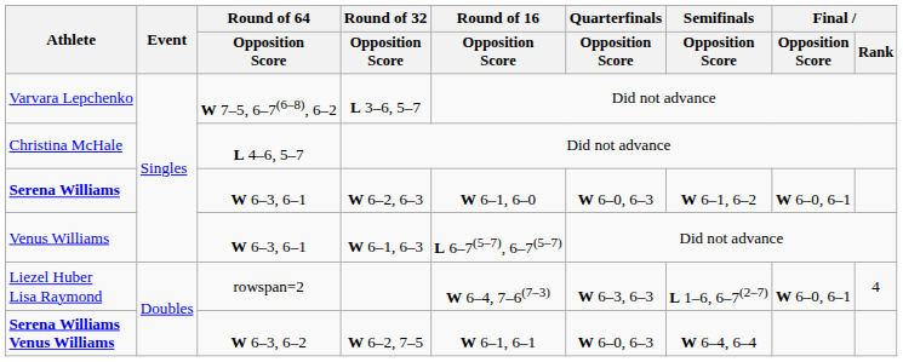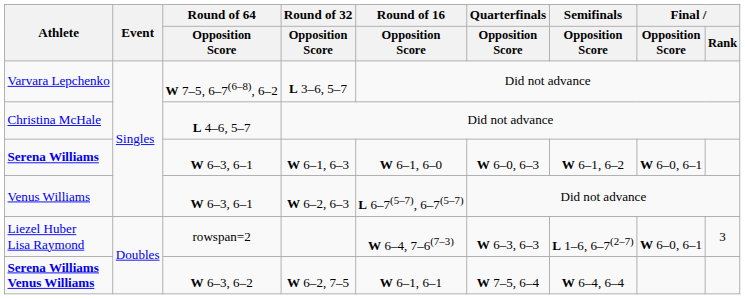Serena Williams | Round of 32 / Opposition Score: W 6–2, 6–3 -> W 6–1, 6–3
Venus Williams | Round of 32 / Opposition Score: W 6–1, 6–3 -> W 6–2, 6–3
Liezel Huber Lisa Raymond | Final / Rank: 4 -> 3
Serena Williams Venus Williams | Quarterfinals / Opposition Score: W 6–0, 6–3 -> W 7–5, 6–4
